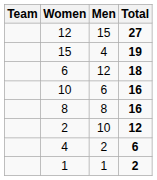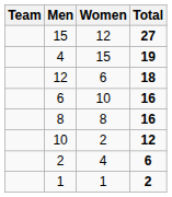columns swapped: Men <-> Women
